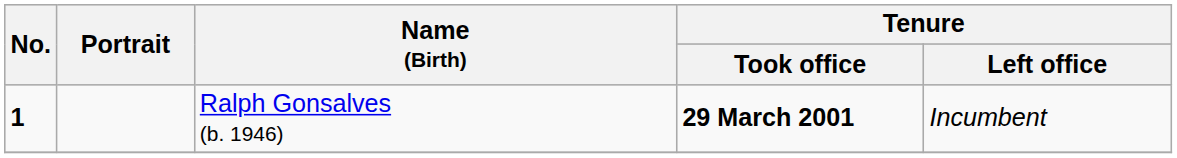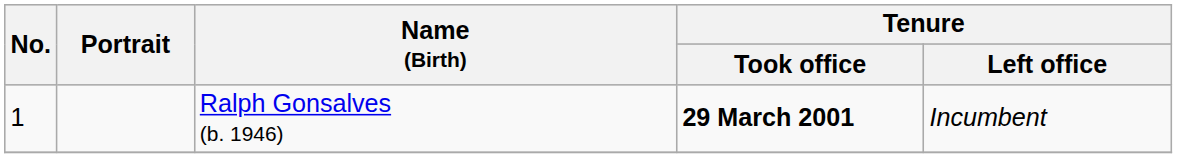Ralph Gonsalves (b. 1946) | No.: bold -> normal
